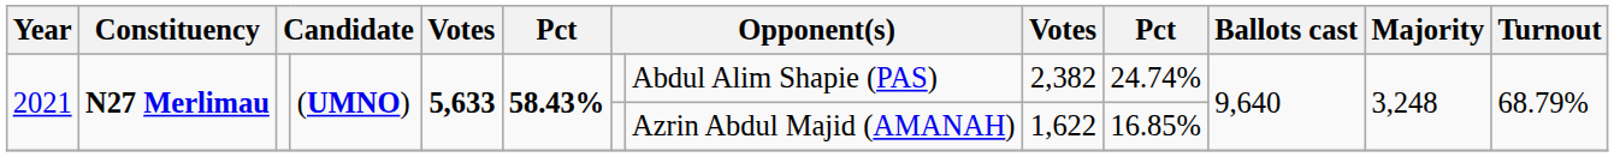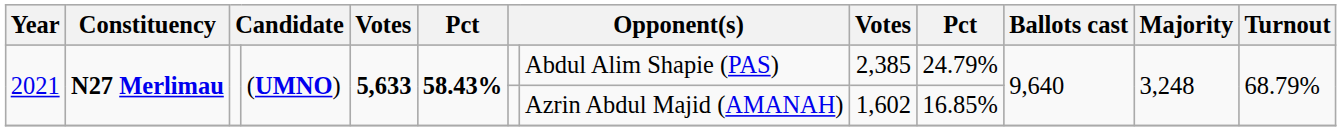row 2 | column 9: 2,382 -> 2,385
row 2 | column 10: 24.74% -> 24.79%
row 3 | column 9: 1,622 -> 1,602
